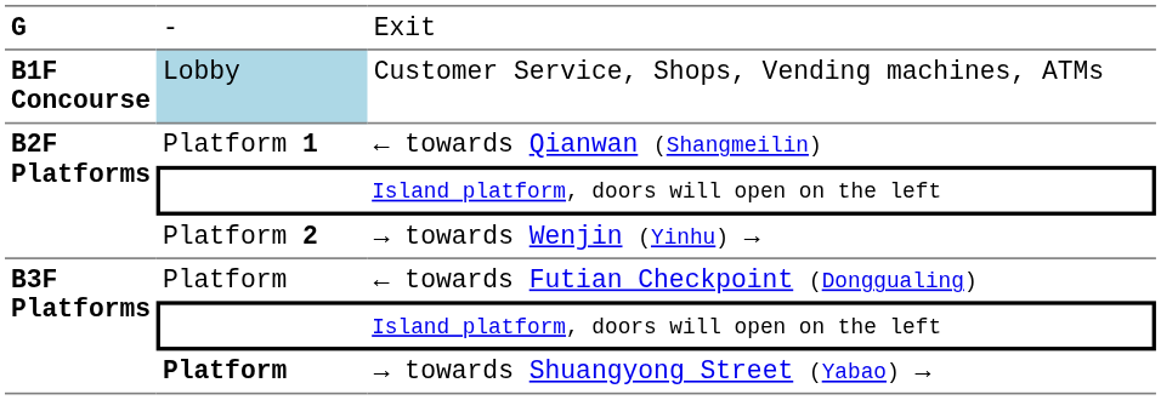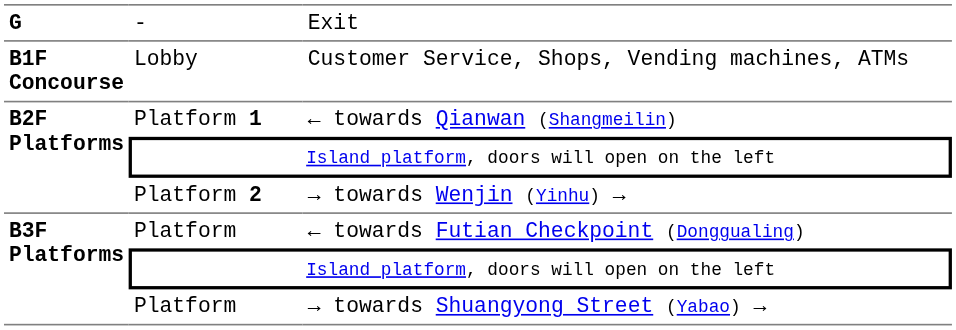Customer Service, Shops, Vending machines, ATMs | column 2: lightblue background -> no background
→ towards Shuangyong Street (Yabao) → | column 2: bold -> normal
